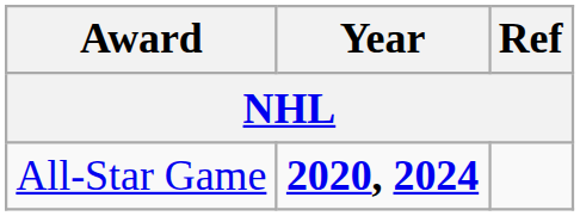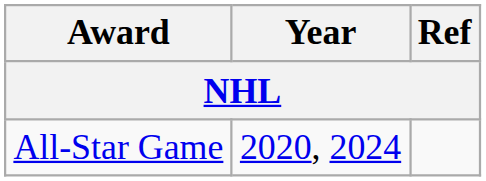row 3 | Year: bold -> normal
